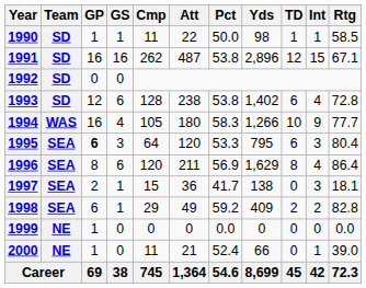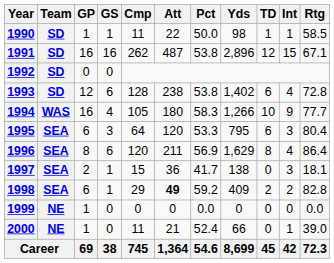1995 | GP: bold -> normal
1998 | Att: normal -> bold
